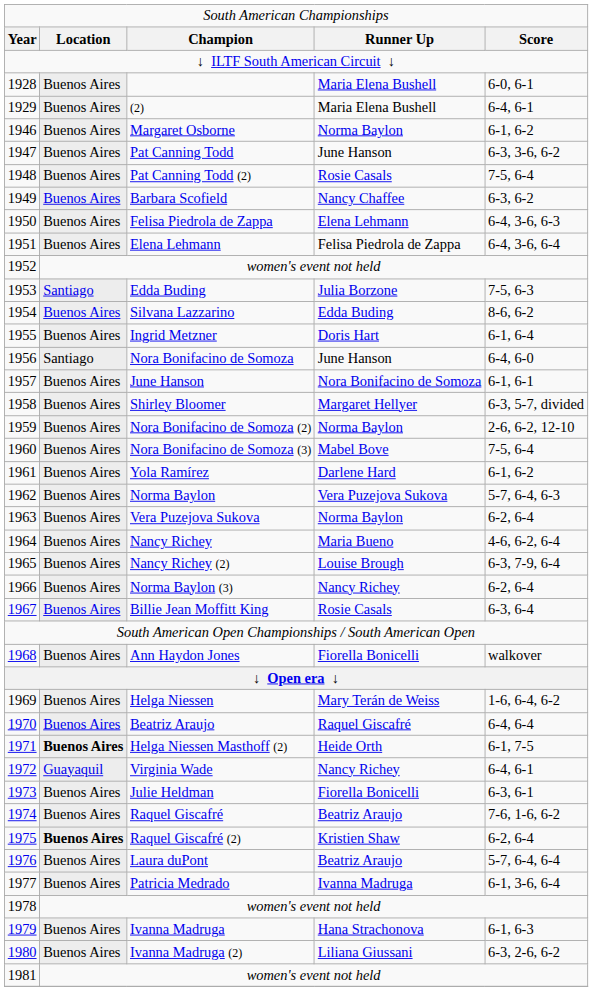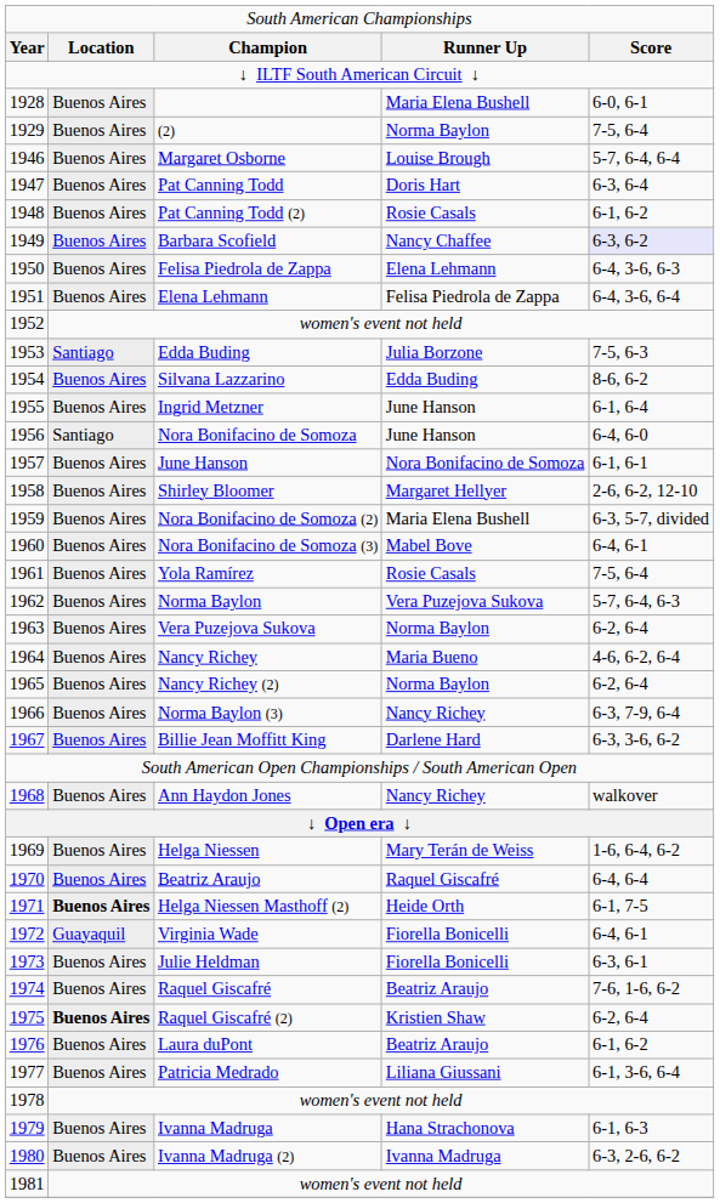(2) | column 4: Maria Elena Bushell -> Norma Baylon
(2) | column 5: 6-4, 6-1 -> 7-5, 6-4
Margaret Osborne | column 4: Norma Baylon -> Louise Brough
Margaret Osborne | column 5: 6-1, 6-2 -> 5-7, 6-4, 6-4
Pat Canning Todd | column 4: June Hanson -> Doris Hart
Pat Canning Todd | column 5: 6-3, 3-6, 6-2 -> 6-3, 6-4
Pat Canning Todd (2) | column 5: 7-5, 6-4 -> 6-1, 6-2
Barbara Scofield | column 5: no background -> lavender background
Ingrid Metzner | column 4: Doris Hart -> June Hanson
Shirley Bloomer | column 5: 6-3, 5-7, divided -> 2-6, 6-2, 12-10
Nora Bonifacino de Somoza (2) | column 4: Norma Baylon -> Maria Elena Bushell
Nora Bonifacino de Somoza (2) | column 5: 2-6, 6-2, 12-10 -> 6-3, 5-7, divided
Nora Bonifacino de Somoza (3) | column 5: 7-5, 6-4 -> 6-4, 6-1
Yola Ramírez | column 4: Darlene Hard -> Rosie Casals
Yola Ramírez | column 5: 6-1, 6-2 -> 7-5, 6-4
Nancy Richey (2) | column 4: Louise Brough -> Norma Baylon
Nancy Richey (2) | column 5: 6-3, 7-9, 6-4 -> 6-2, 6-4
Norma Baylon (3) | column 5: 6-2, 6-4 -> 6-3, 7-9, 6-4
Billie Jean Moffitt King | column 4: Rosie Casals -> Darlene Hard
Billie Jean Moffitt King | column 5: 6-3, 6-4 -> 6-3, 3-6, 6-2
Ann Haydon Jones | column 4: Fiorella Bonicelli -> Nancy Richey
Virginia Wade | column 4: Nancy Richey -> Fiorella Bonicelli
Laura duPont | column 5: 5-7, 6-4, 6-4 -> 6-1, 6-2
Patricia Medrado | column 4: Ivanna Madruga -> Liliana Giussani
Ivanna Madruga (2) | column 4: Liliana Giussani -> Ivanna Madruga
